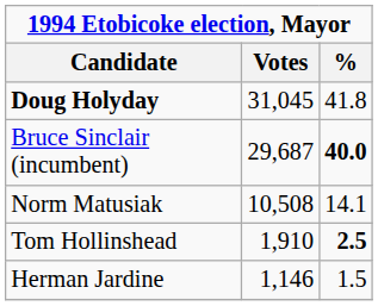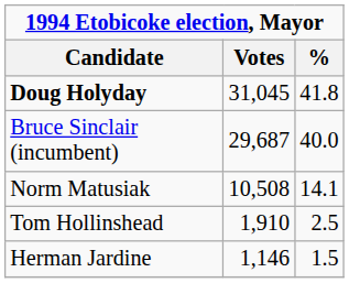Bruce Sinclair (incumbent) | %: bold -> normal
Tom Hollinshead | %: bold -> normal
